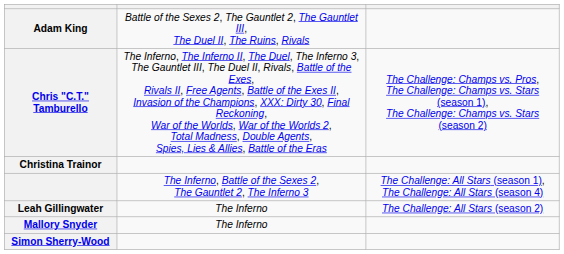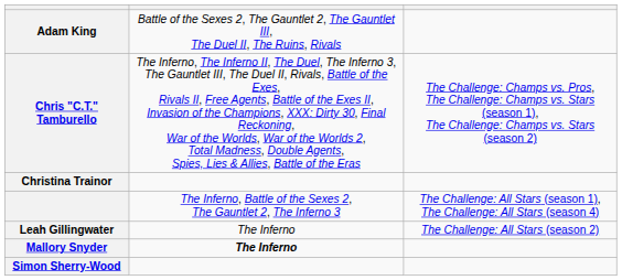Mallory Snyder | column 2: normal -> bold
